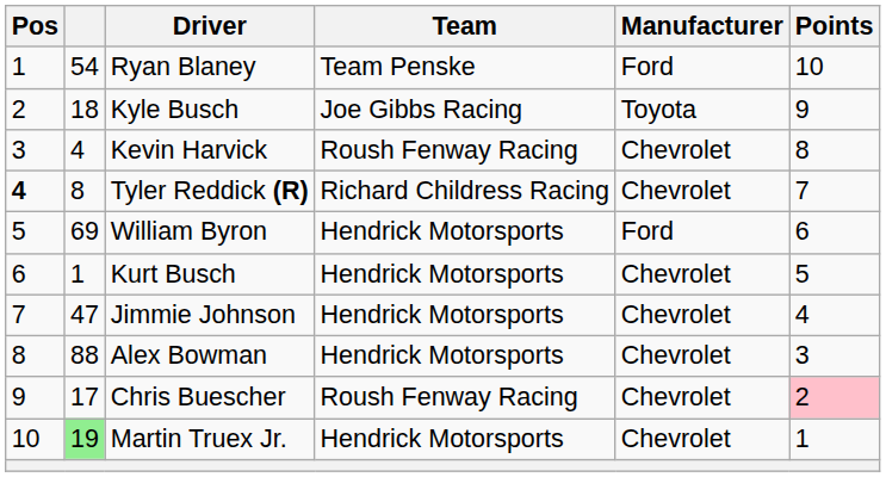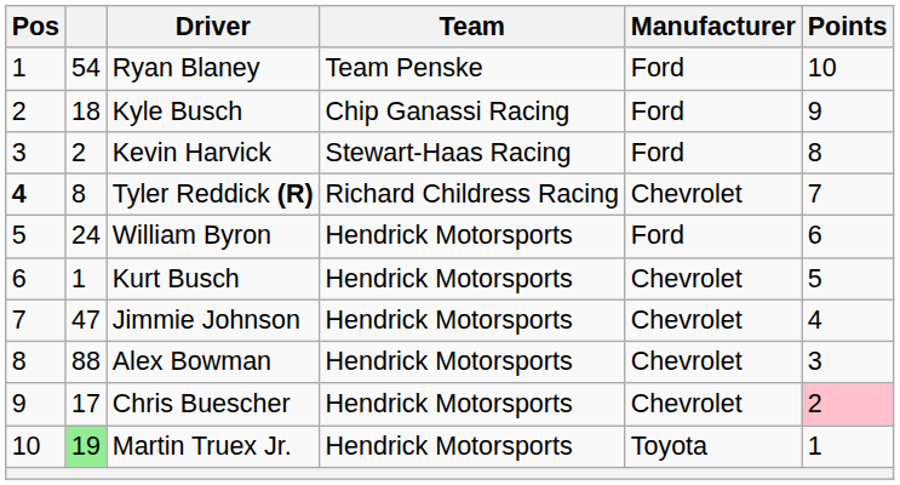Kyle Busch | Team: Joe Gibbs Racing -> Chip Ganassi Racing
Kyle Busch | Manufacturer: Toyota -> Ford
Kevin Harvick | column 2: 4 -> 2
Kevin Harvick | Team: Roush Fenway Racing -> Stewart-Haas Racing
Kevin Harvick | Manufacturer: Chevrolet -> Ford
William Byron | column 2: 69 -> 24
Chris Buescher | Team: Roush Fenway Racing -> Hendrick Motorsports
Martin Truex Jr. | Manufacturer: Chevrolet -> Toyota
